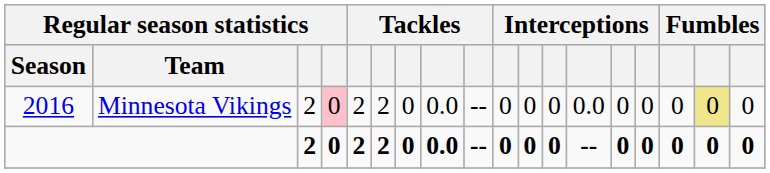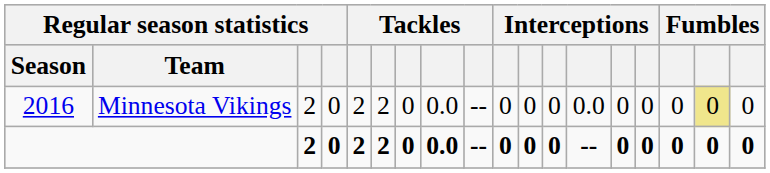Minnesota Vikings | column 4: pink background -> no background
